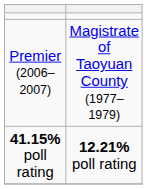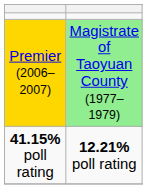row 3 | column 1: no background -> gold background
row 3 | column 2: no background -> lightgreen background
